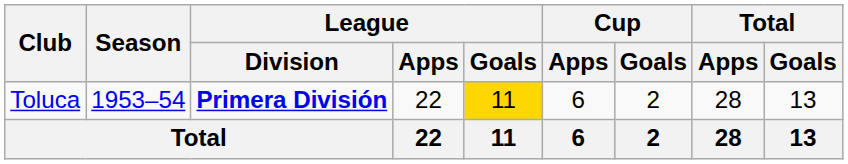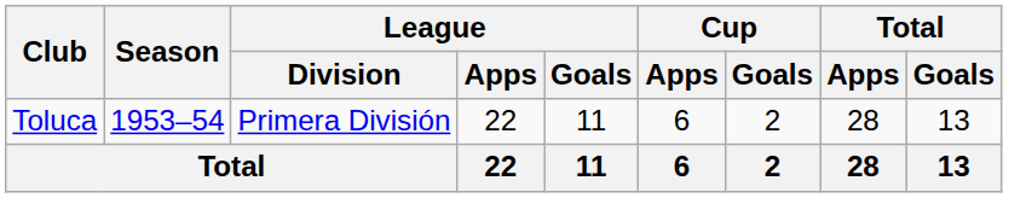Toluca | League / Division: bold -> normal
Toluca | League / Goals: gold background -> no background
